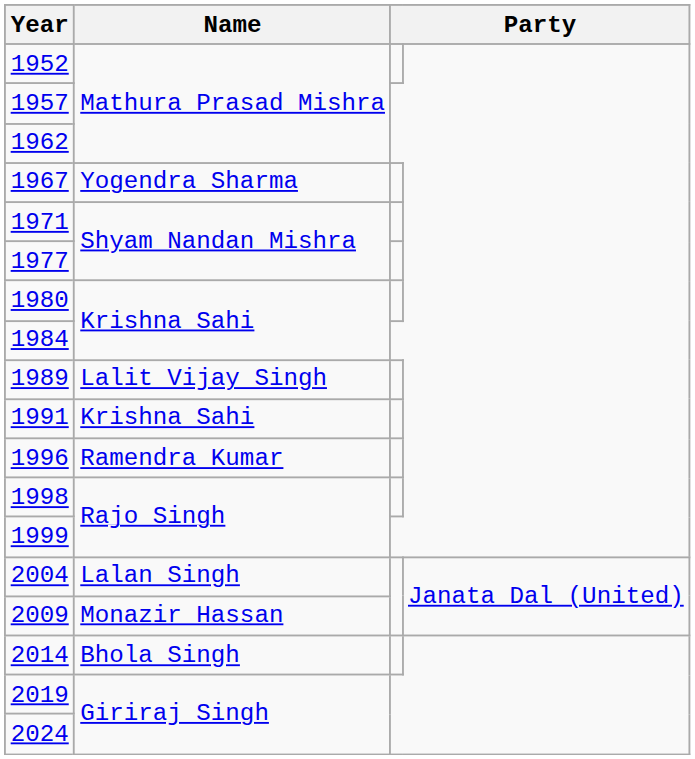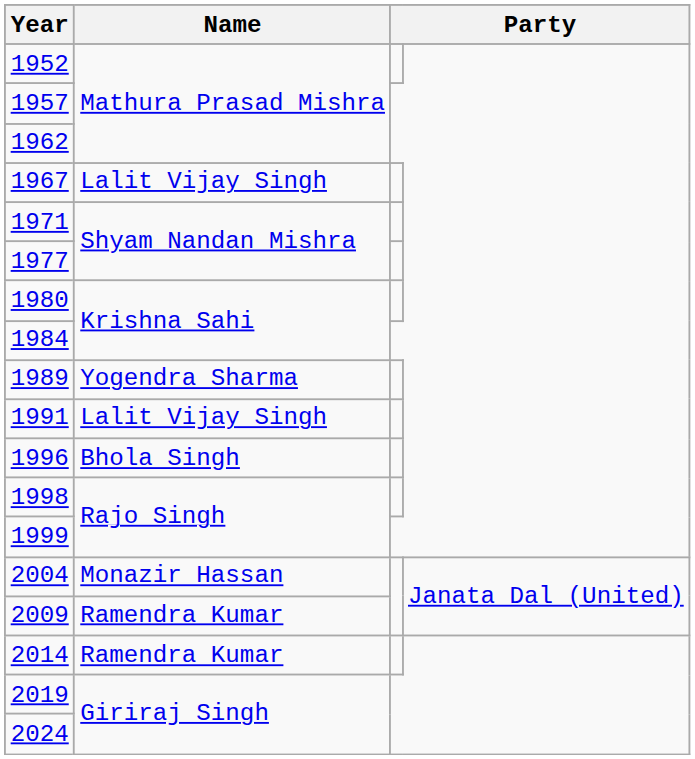1967 | Name: Yogendra Sharma -> Lalit Vijay Singh
1989 | Name: Lalit Vijay Singh -> Yogendra Sharma
1991 | Name: Krishna Sahi -> Lalit Vijay Singh
1996 | Name: Ramendra Kumar -> Bhola Singh
2004 | Name: Lalan Singh -> Monazir Hassan
2009 | Name: Monazir Hassan -> Ramendra Kumar
2014 | Name: Bhola Singh -> Ramendra Kumar
